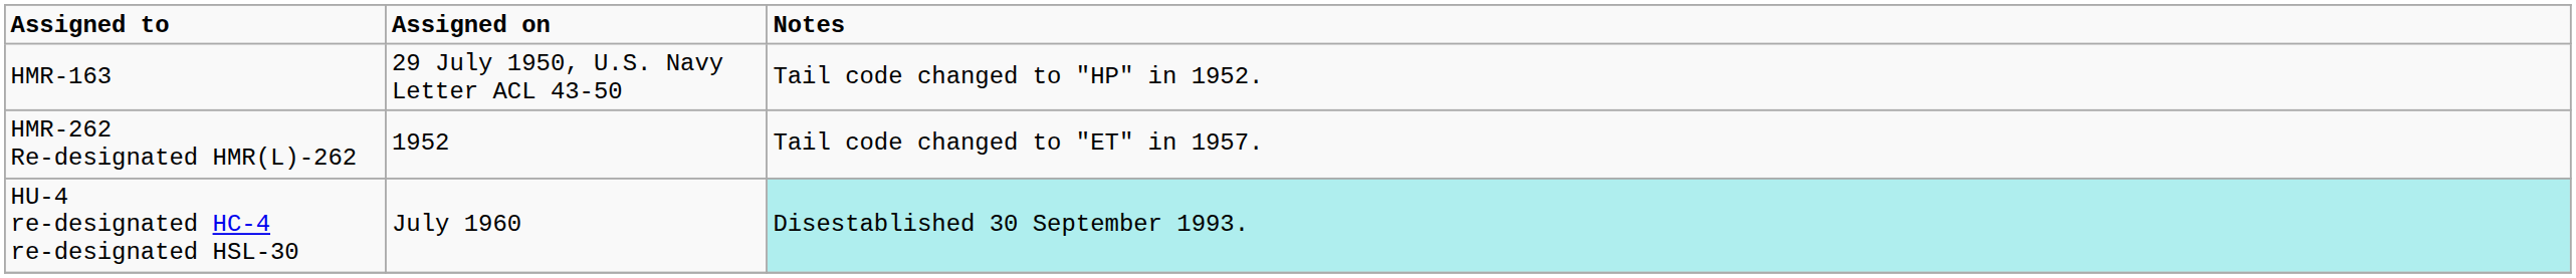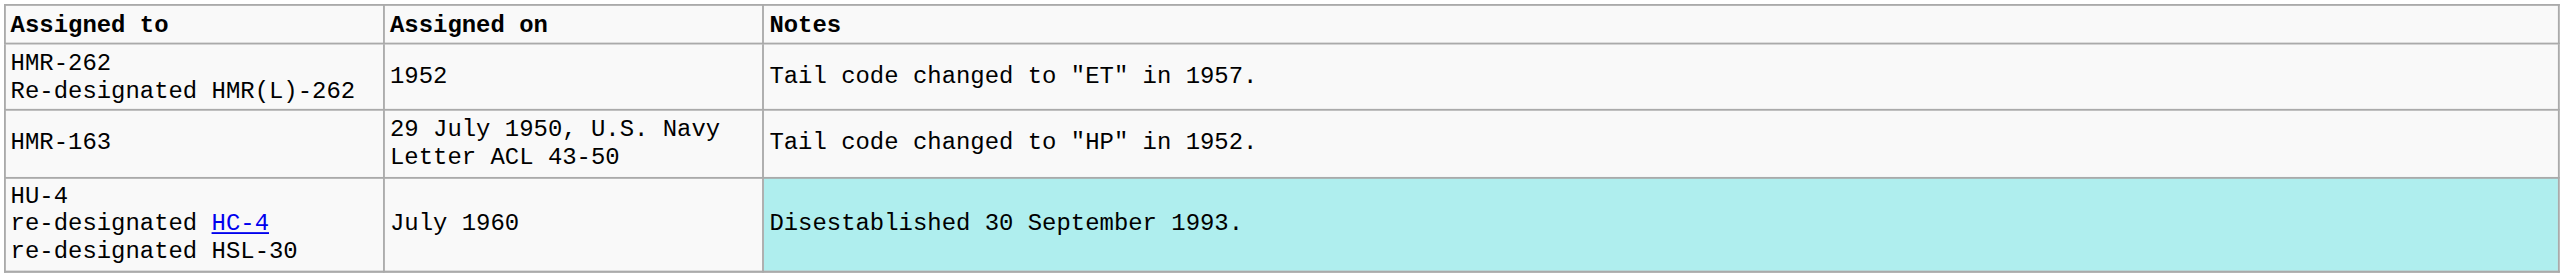rows swapped: HMR-163 <-> HMR-262 Re-designated HMR(L)-262
